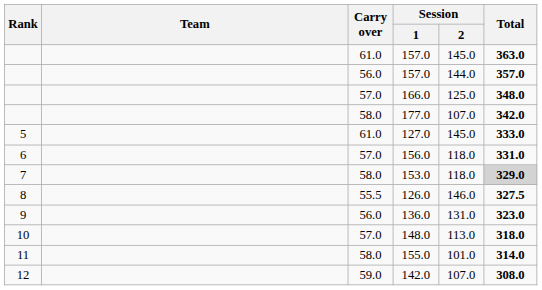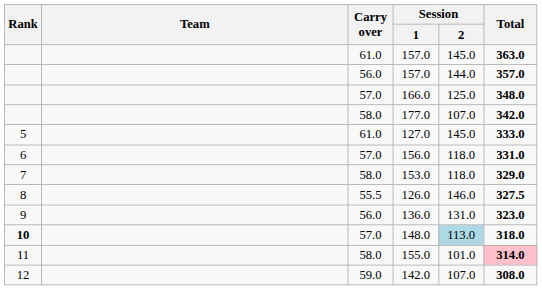153.0 | Total: lightgrey background -> no background
148.0 | Rank: normal -> bold
148.0 | Session / 2: no background -> lightblue background
155.0 | Total: no background -> pink background
